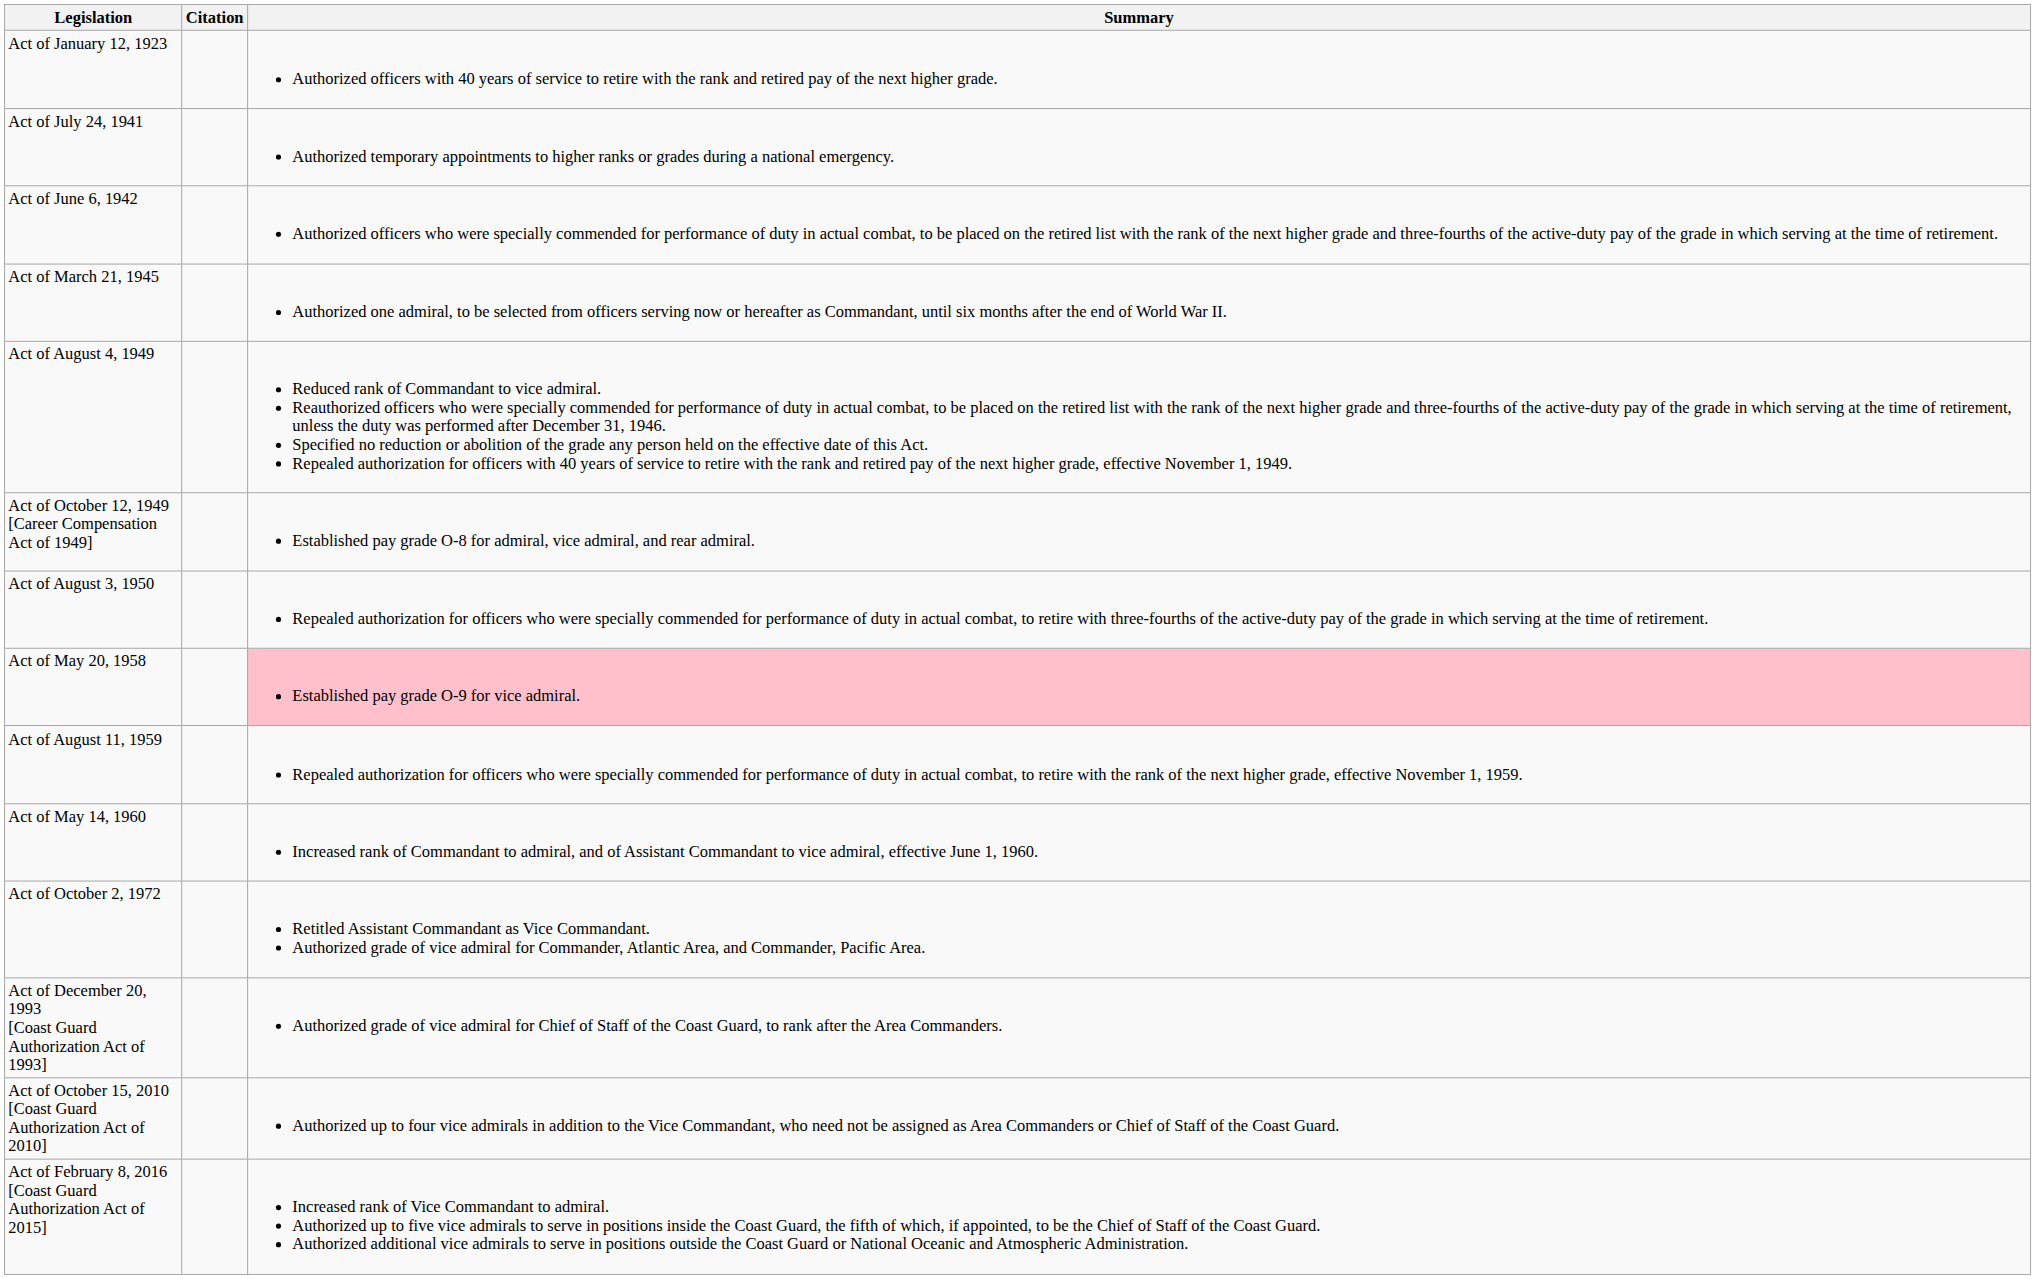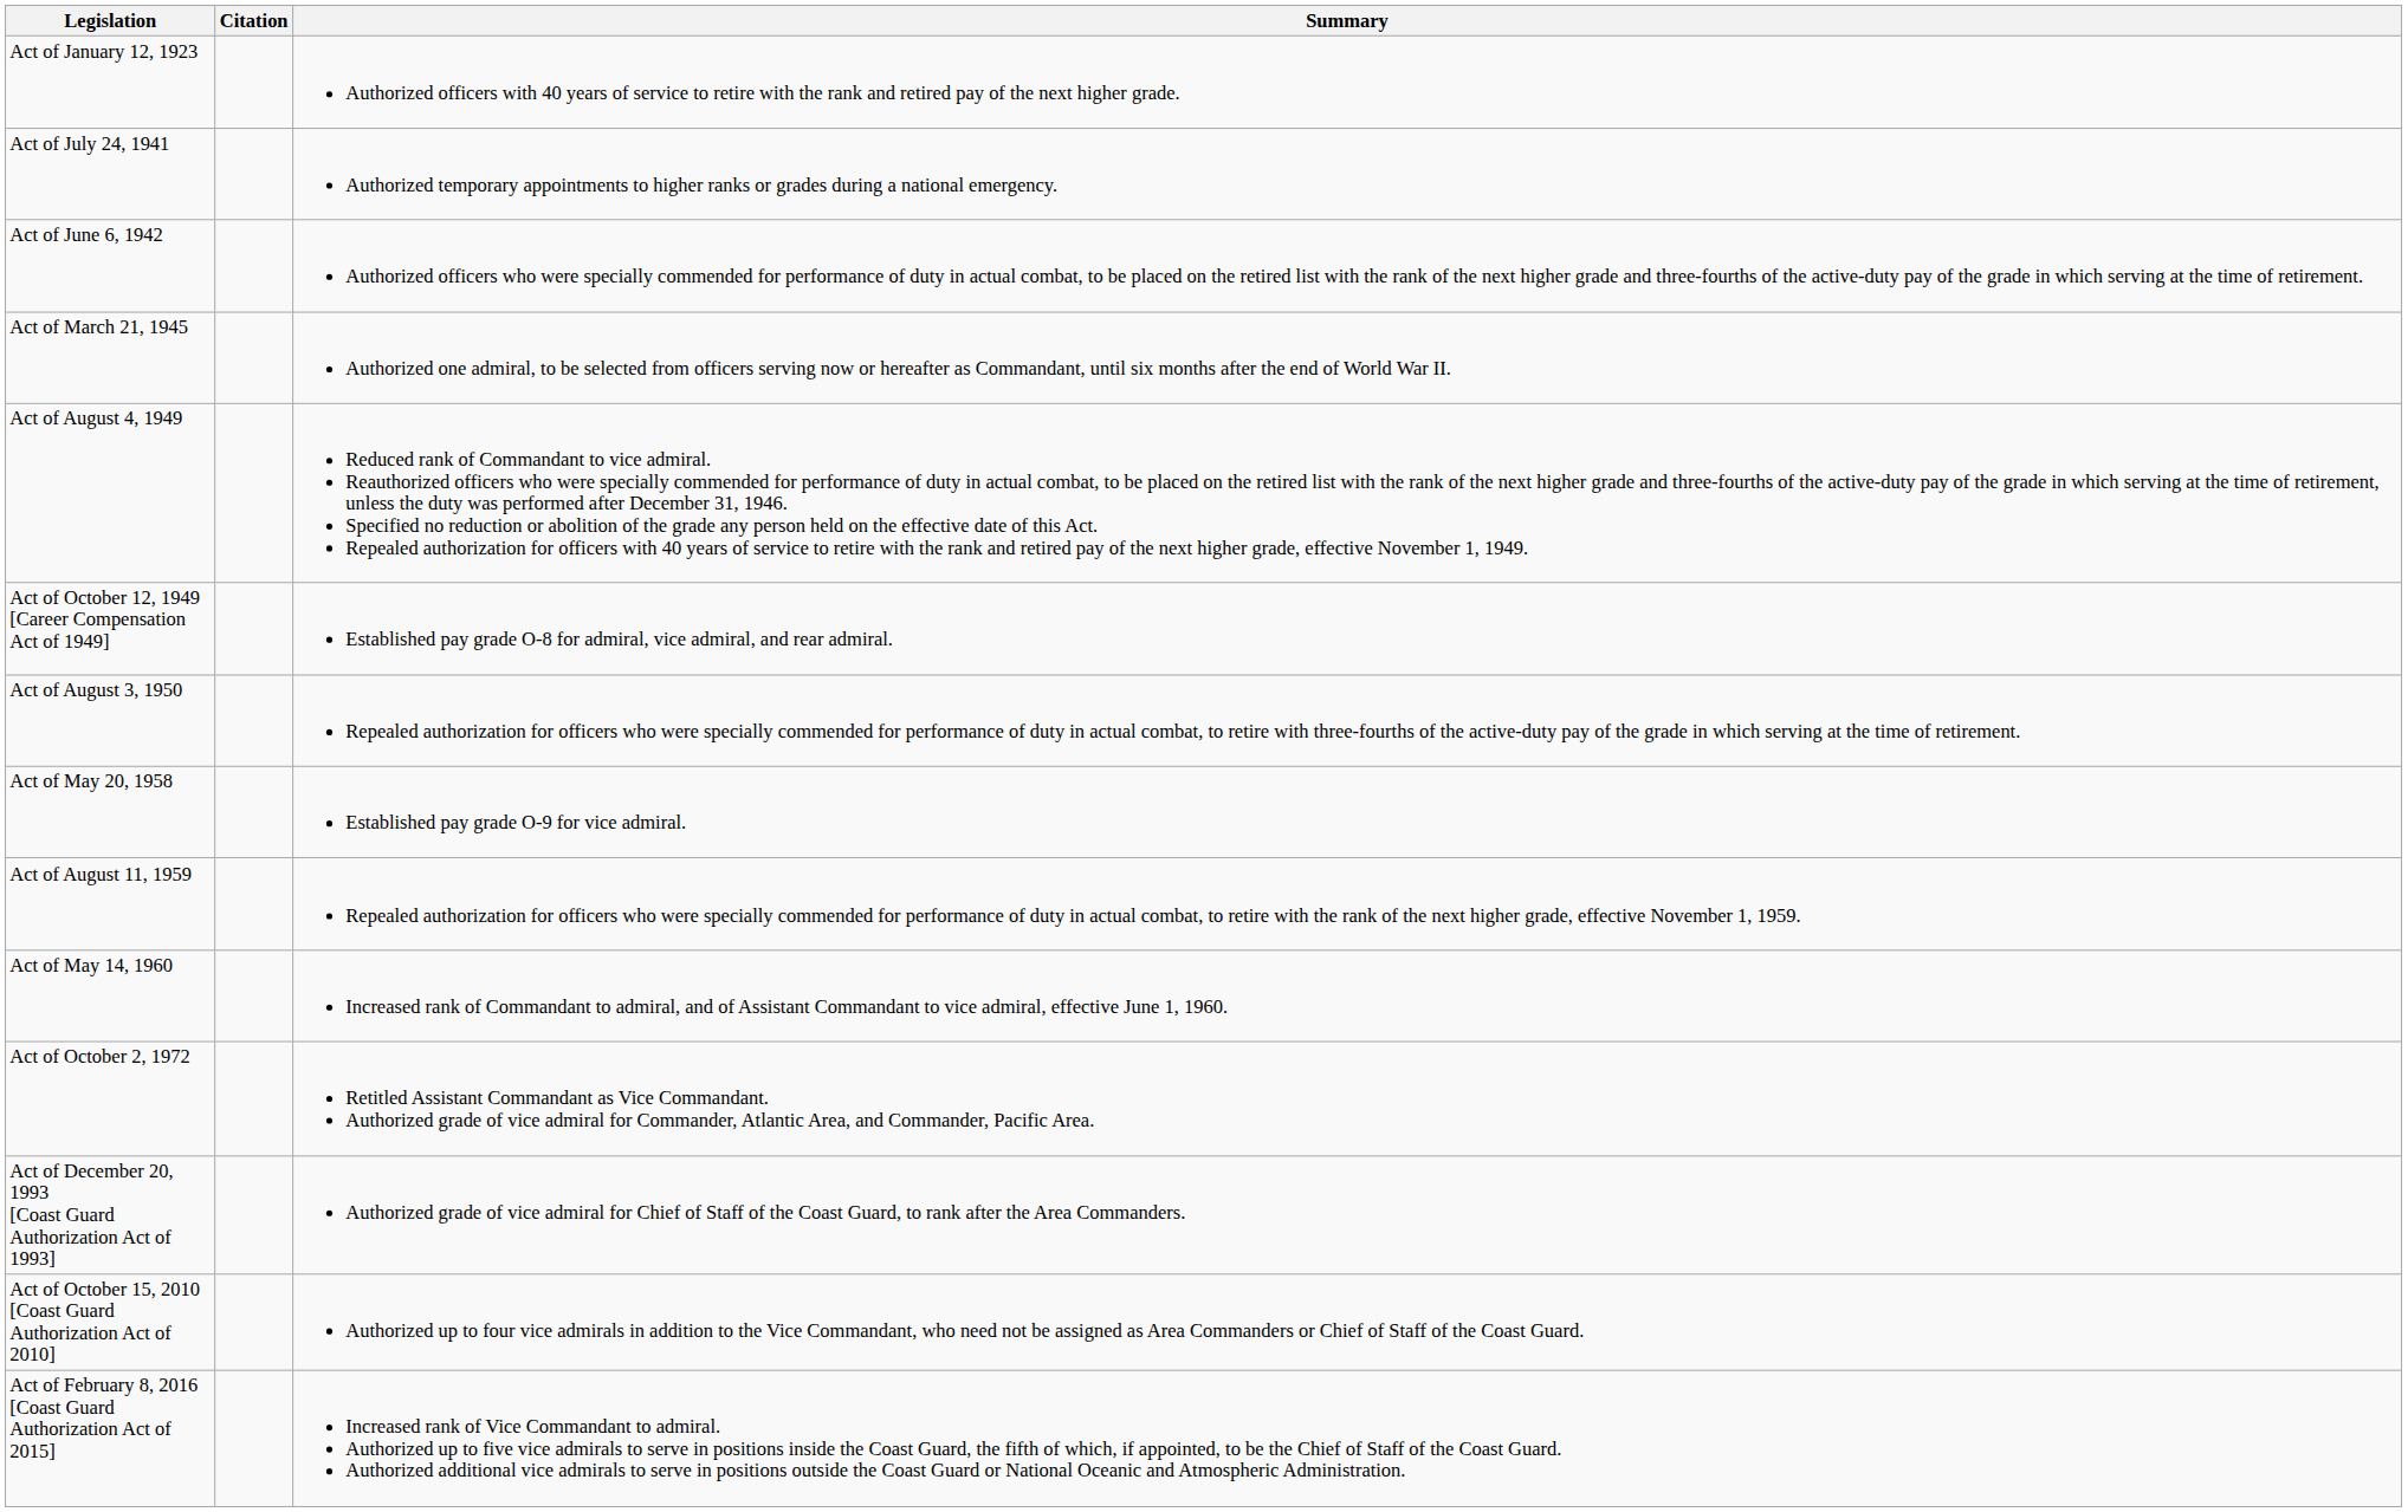Act of May 20, 1958 | Summary: pink background -> no background
